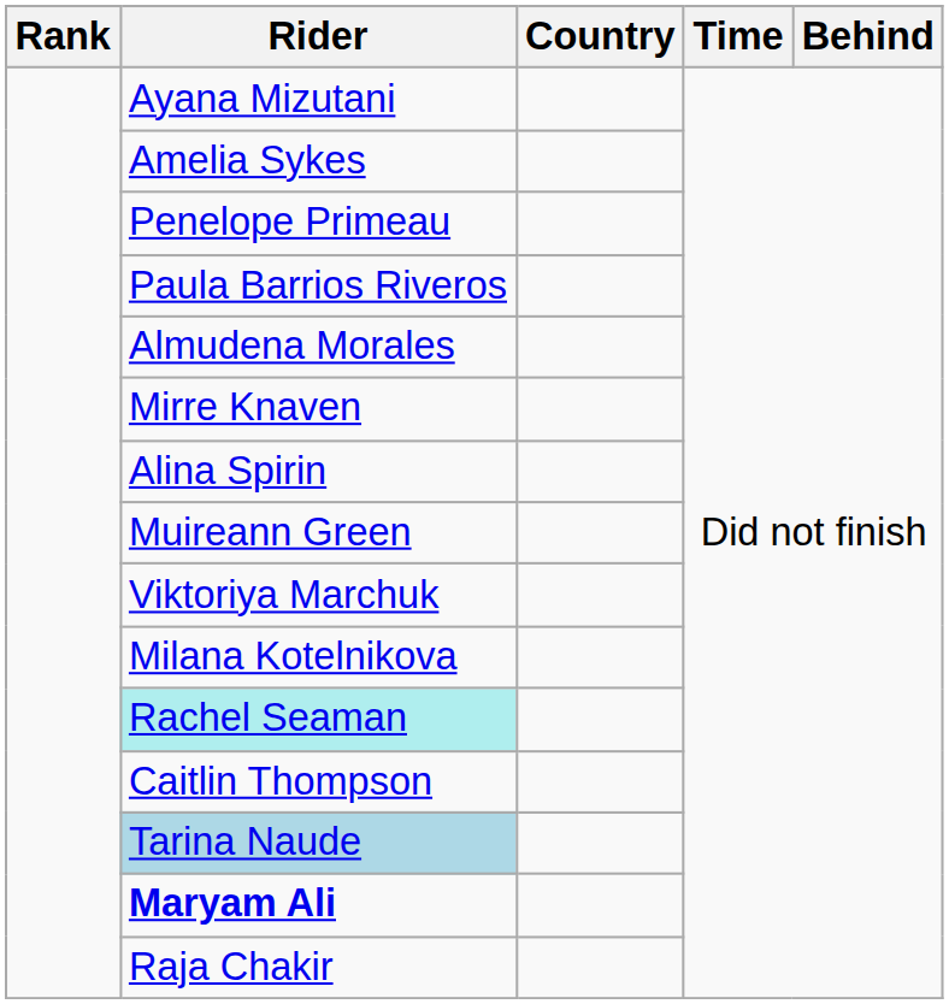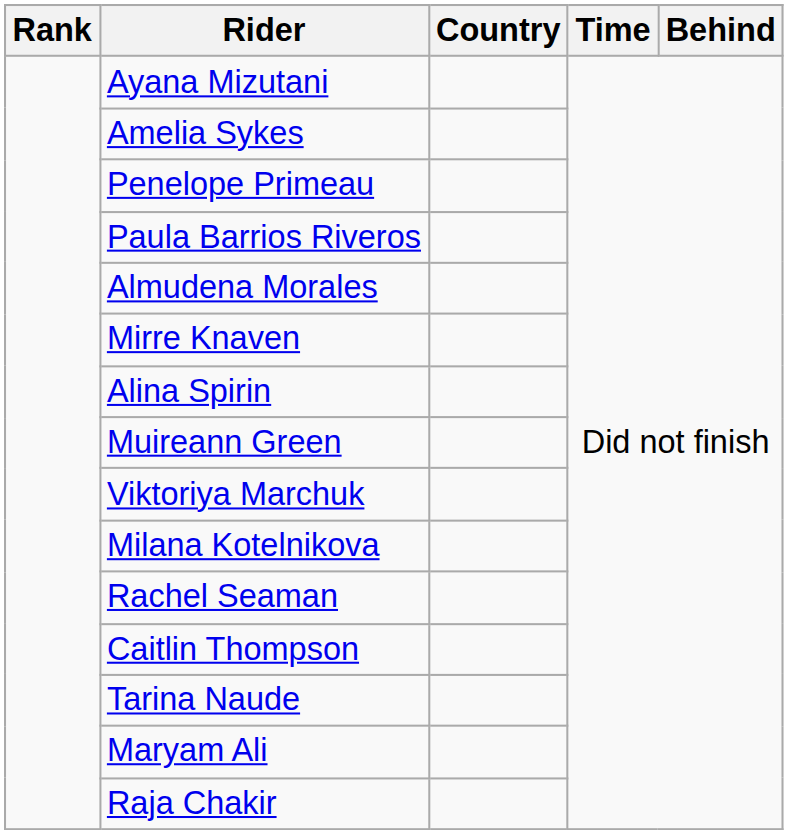Rachel Seaman | Rider: paleturquoise background -> no background
Tarina Naude | Rider: lightblue background -> no background
Maryam Ali | Rider: bold -> normal
